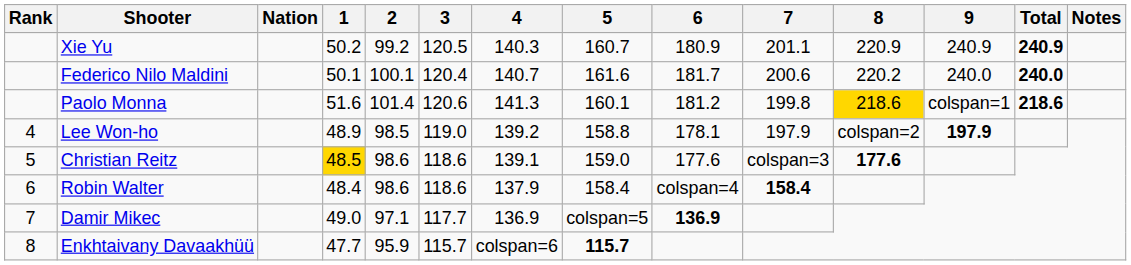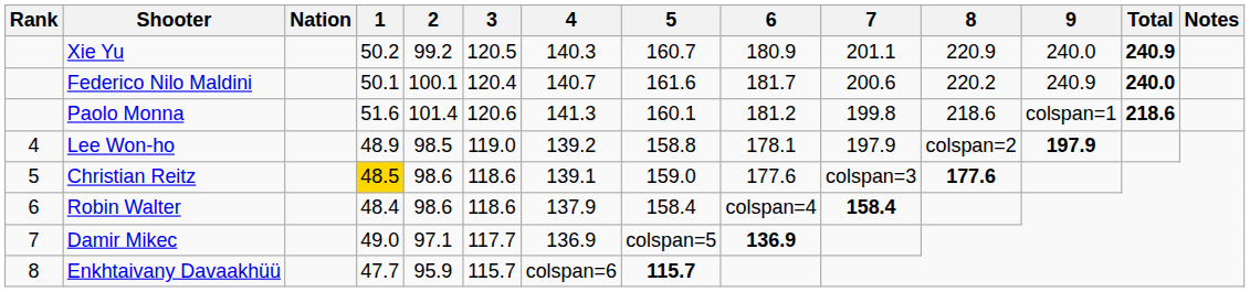Xie Yu | 9: 240.9 -> 240.0
Federico Nilo Maldini | 9: 240.0 -> 240.9
Paolo Monna | 8: gold background -> no background
